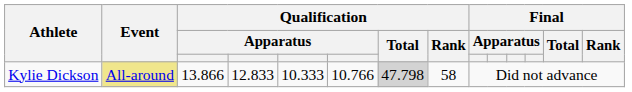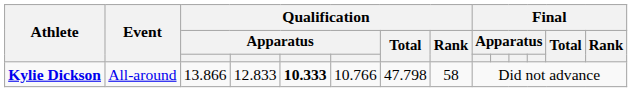row 4 | Athlete: normal -> bold
row 4 | Event: khaki background -> no background
row 4 | column 5: normal -> bold
row 4 | Qualification / Total: lightgrey background -> no background
